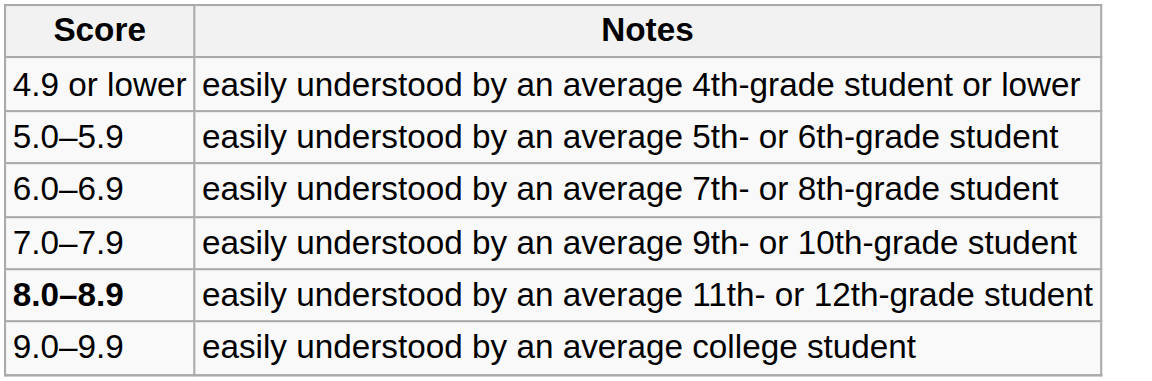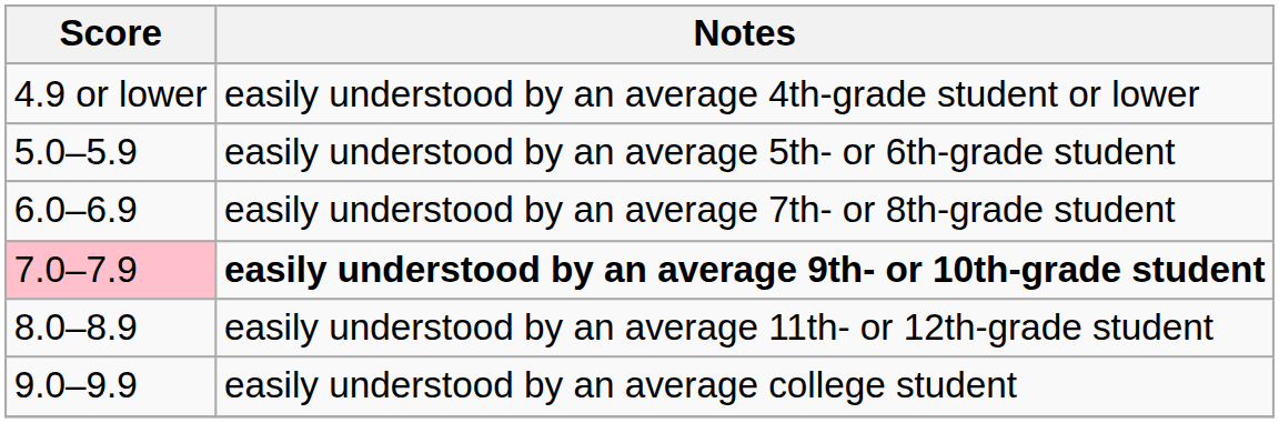row 5 | Score: no background -> pink background
row 5 | Notes: normal -> bold
row 6 | Score: bold -> normal
